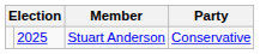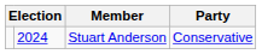Stuart Anderson | column 2: 2025 -> 2024
